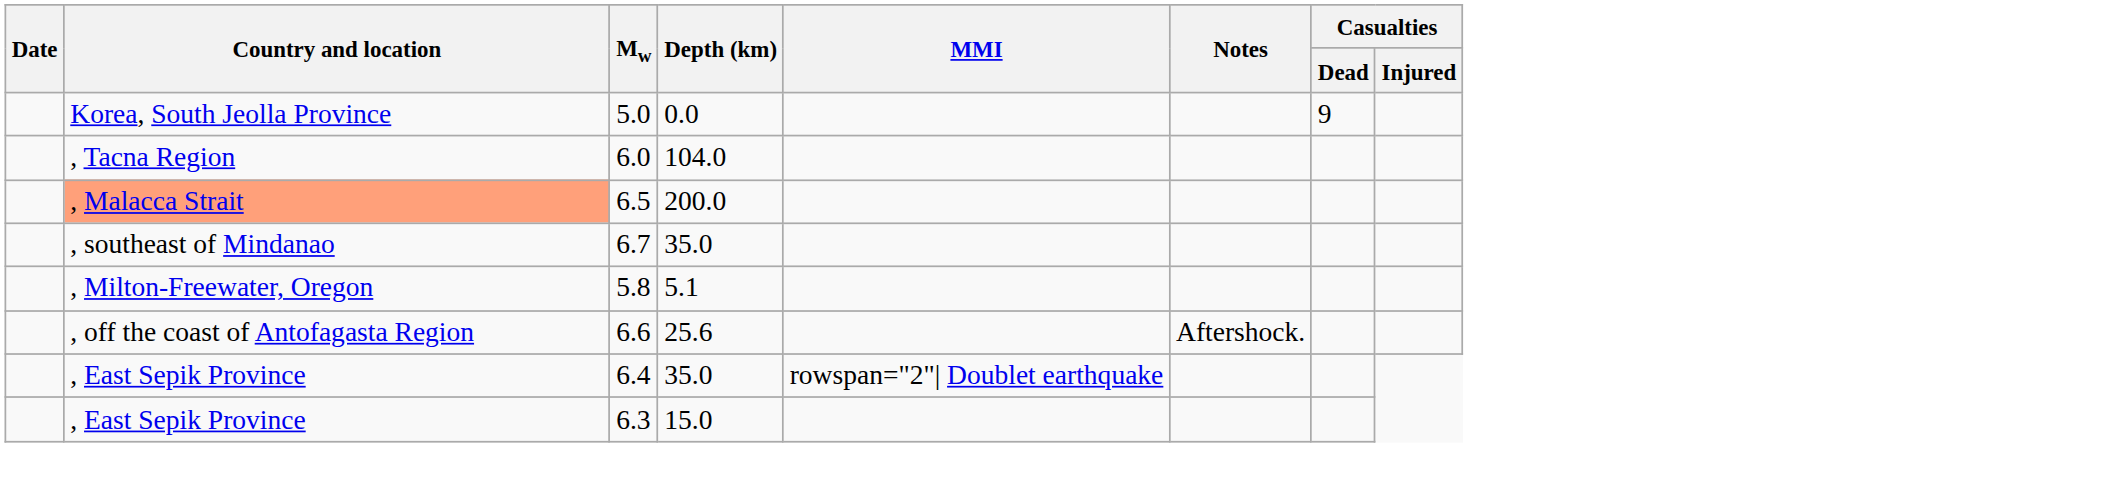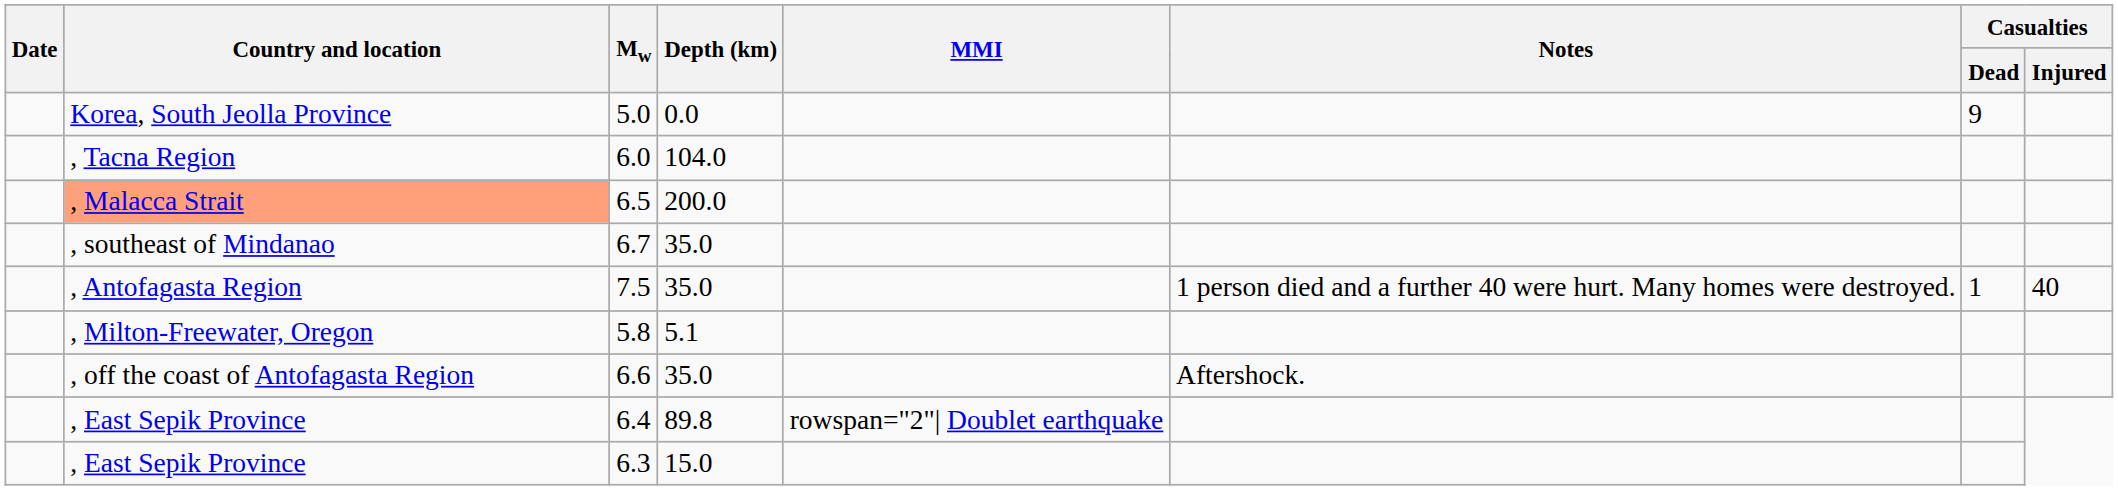+ row: , Antofagasta Region | 7.5 | 35.0 | 1 person died and a further 40 were hurt. Many homes were destroyed. | 1 | 40
6.6 | Depth (km): 25.6 -> 35.0
6.4 | Depth (km): 35.0 -> 89.8
